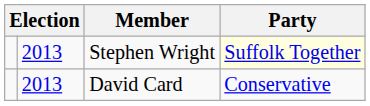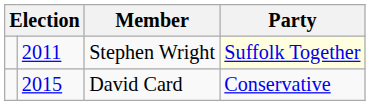Stephen Wright | column 2: 2013 -> 2011
David Card | column 2: 2013 -> 2015
